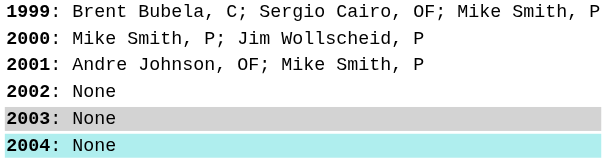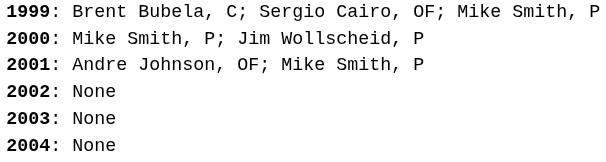row 5 | column 1: lightgrey background -> no background
row 6 | column 1: paleturquoise background -> no background
